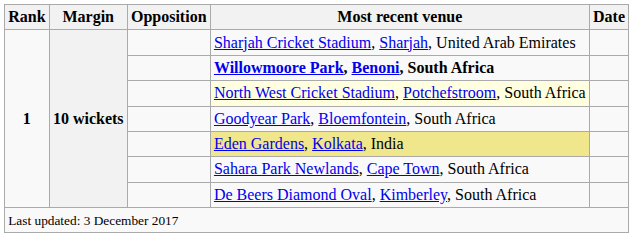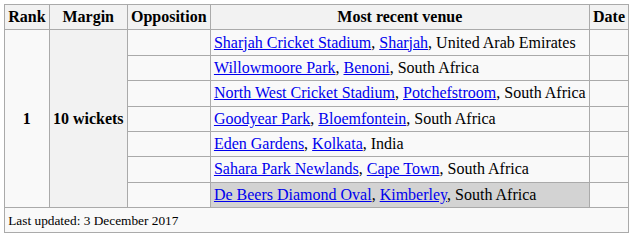Willowmoore Park, Benoni, South Africa | Most recent venue: bold -> normal
North West Cricket Stadium, Potchefstroom, South Africa | Most recent venue: lightyellow background -> no background
Eden Gardens, Kolkata, India | Most recent venue: khaki background -> no background
De Beers Diamond Oval, Kimberley, South Africa | Most recent venue: no background -> lightgrey background
